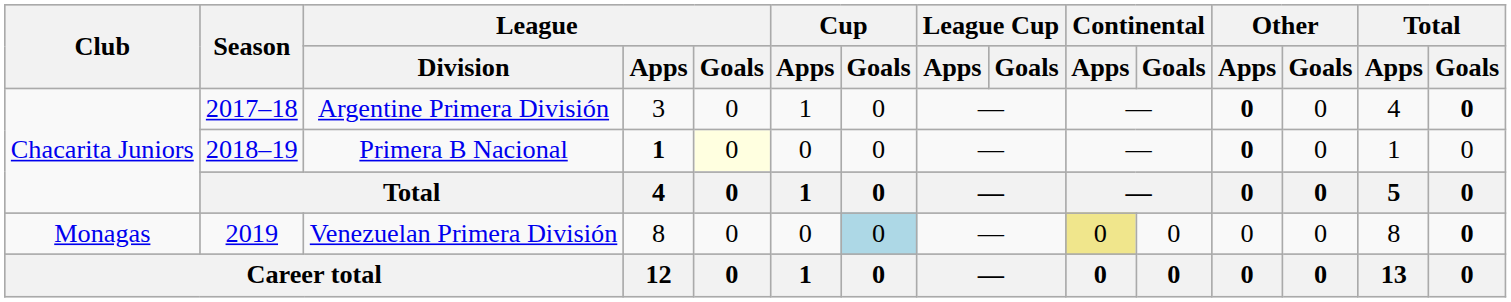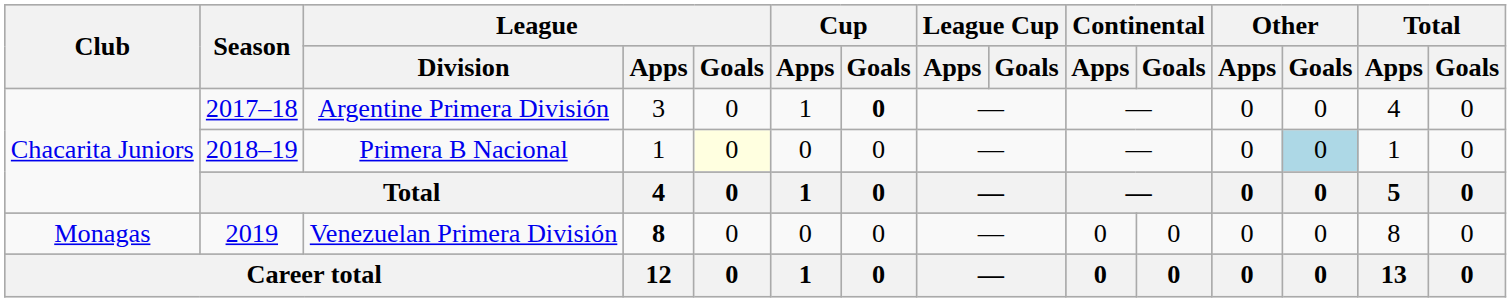Argentine Primera División | Cup / Goals: normal -> bold
Argentine Primera División | Other / Apps: bold -> normal
Argentine Primera División | Total / Goals: bold -> normal
Primera B Nacional | League / Apps: bold -> normal
Primera B Nacional | Other / Apps: bold -> normal
Primera B Nacional | Other / Goals: no background -> lightblue background
Venezuelan Primera División | League / Apps: normal -> bold
Venezuelan Primera División | Cup / Goals: lightblue background -> no background
Venezuelan Primera División | Continental / Apps: khaki background -> no background
Venezuelan Primera División | Total / Goals: bold -> normal
